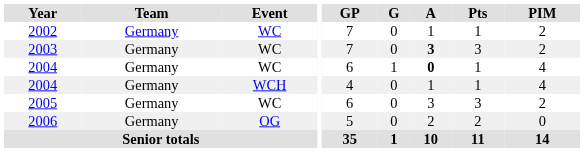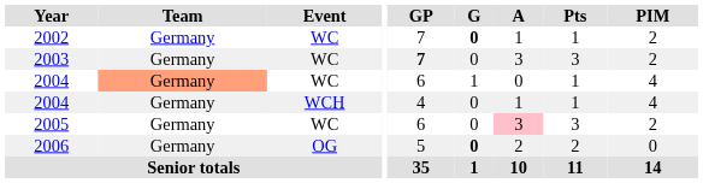2002 | G: normal -> bold
2003 | GP: normal -> bold
2003 | A: bold -> normal
2004 / WC | Team: no background -> lightsalmon background
2004 / WC | A: bold -> normal
2005 | A: no background -> pink background
2006 | G: normal -> bold
